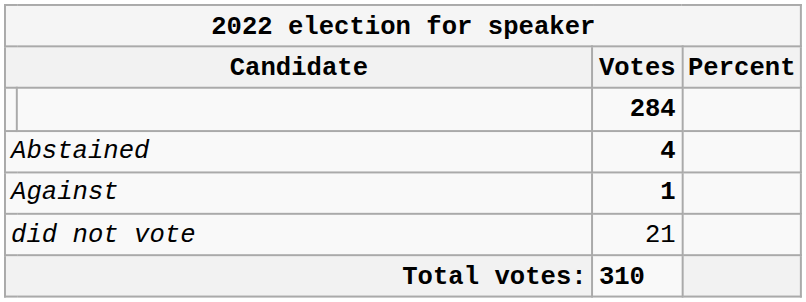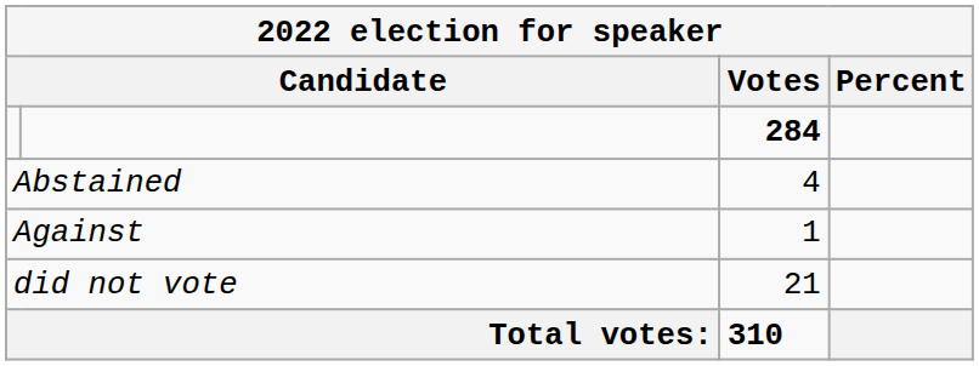Abstained | Votes: bold -> normal
Against | Votes: bold -> normal
